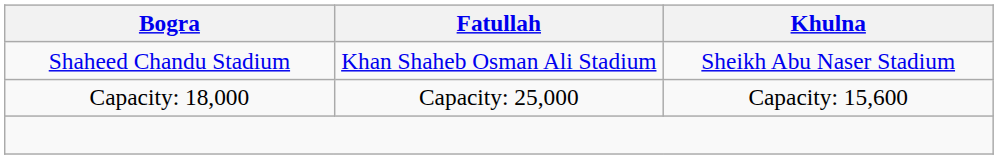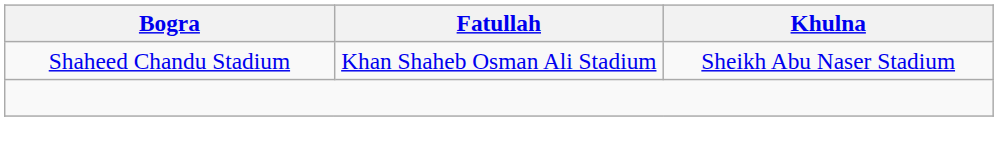- row: Capacity: 18,000 | Capacity: 25,000 | Capacity: 15,600
